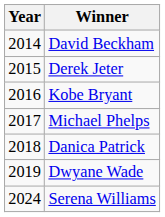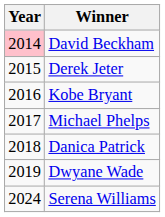David Beckham | Year: no background -> pink background
